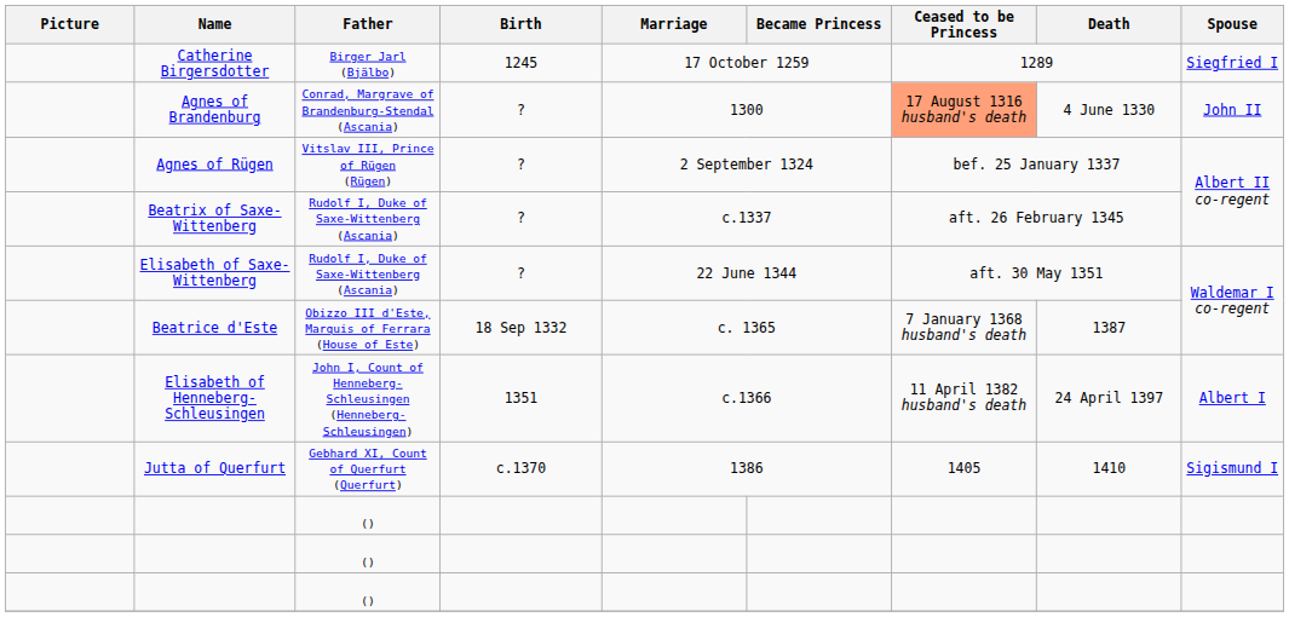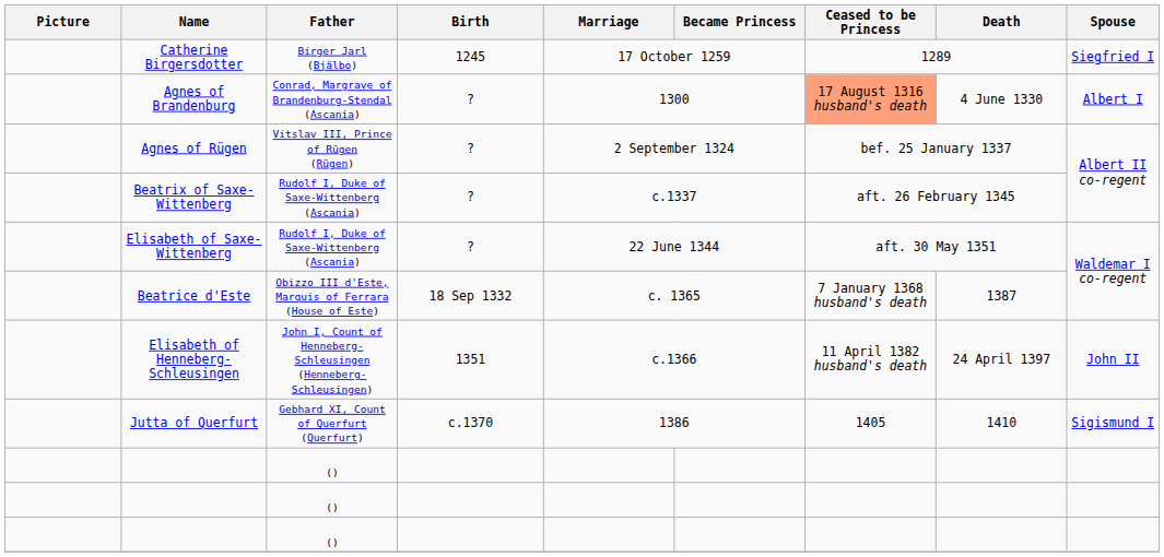Agnes of Brandenburg | Spouse: John II -> Albert I
Elisabeth of Henneberg-Schleusingen | Spouse: Albert I -> John II
